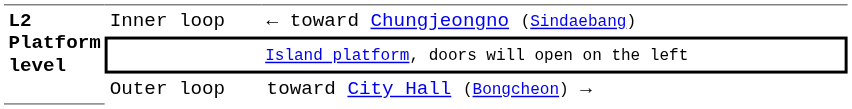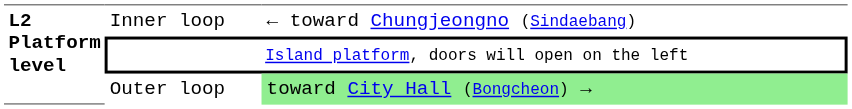Outer loop | column 3: no background -> lightgreen background
